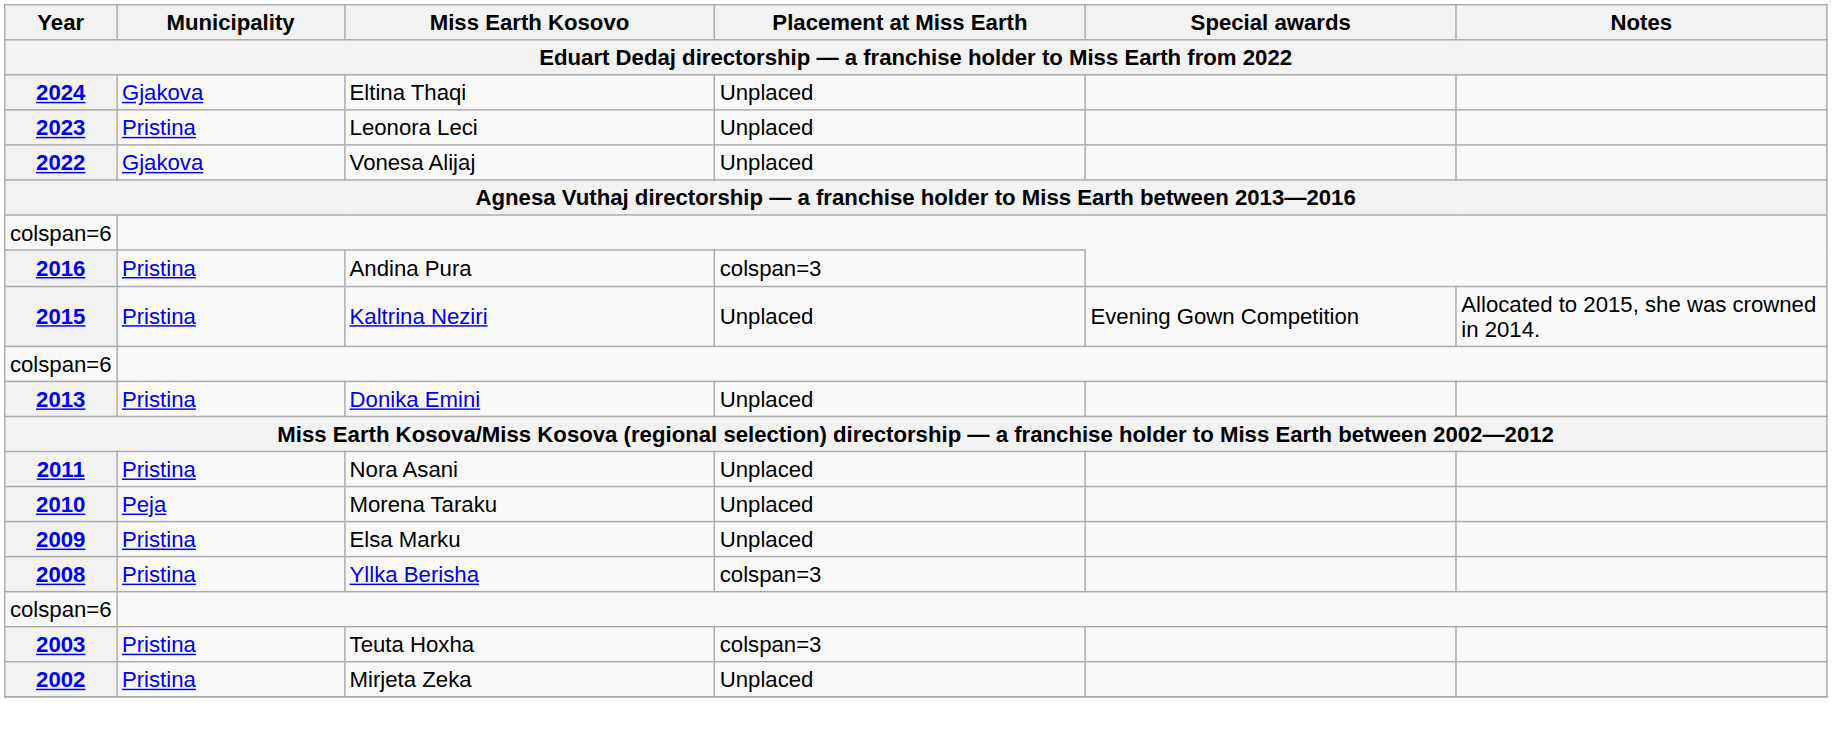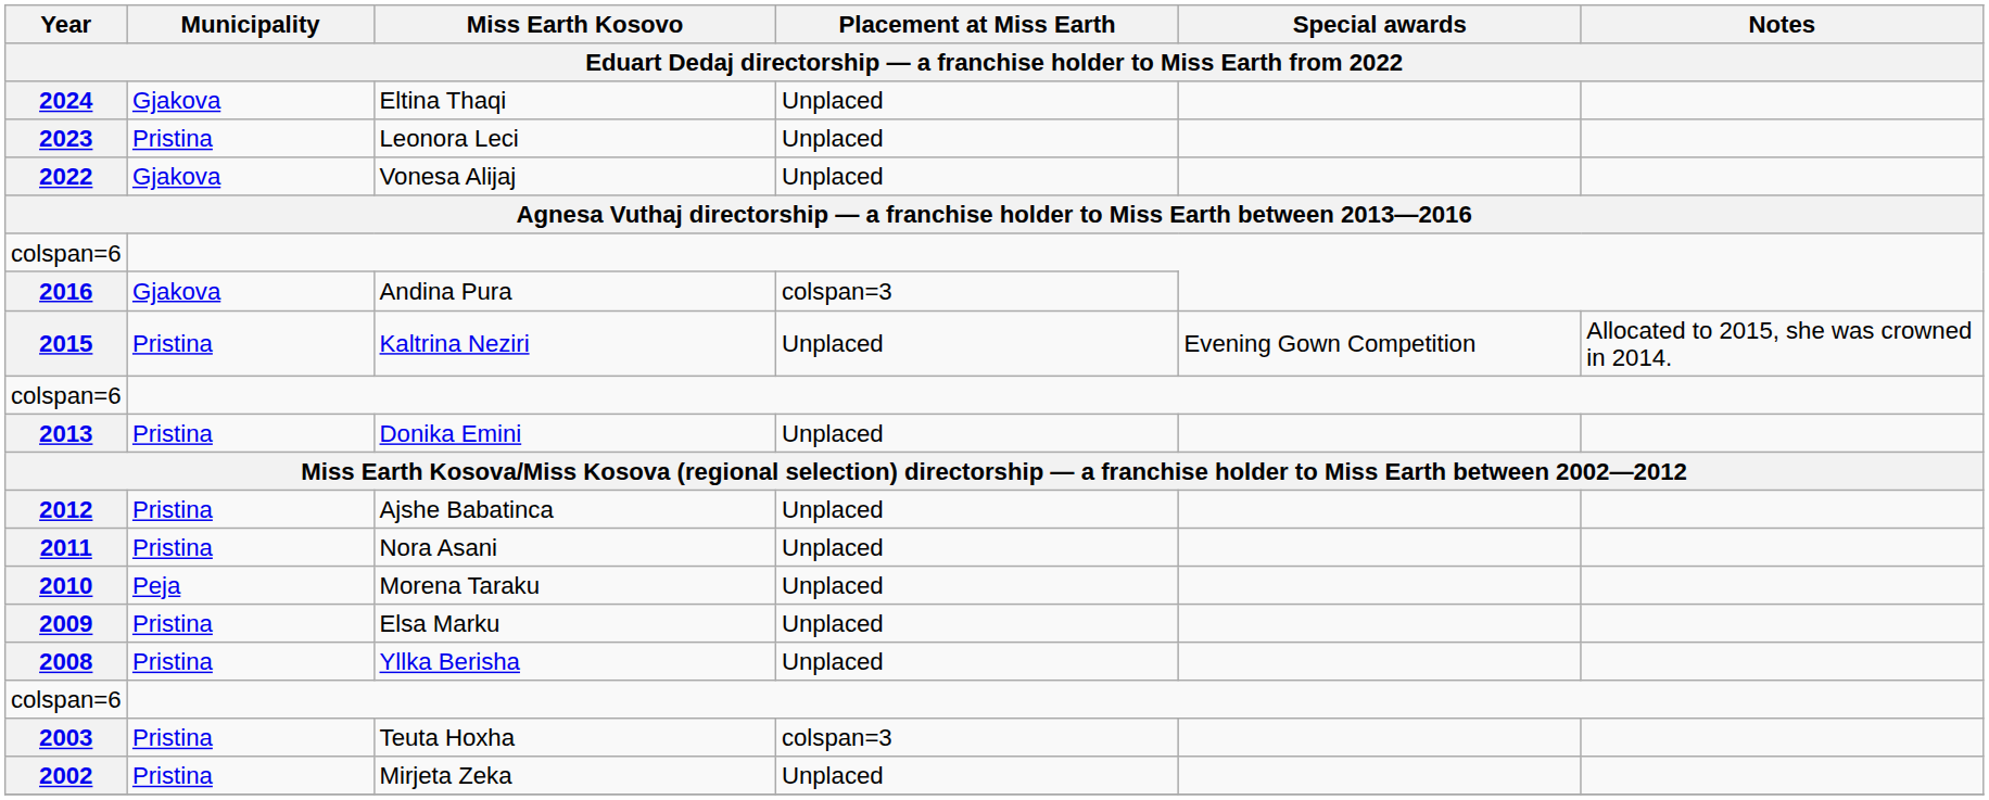2016 | Municipality: Pristina -> Gjakova
+ row: 2012 | Pristina | Ajshe Babatinca | Unplaced
2008 | Placement at Miss Earth: colspan=3 -> Unplaced
